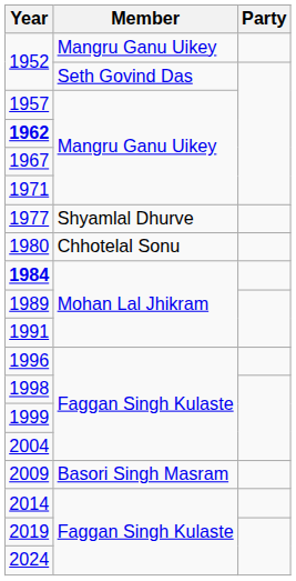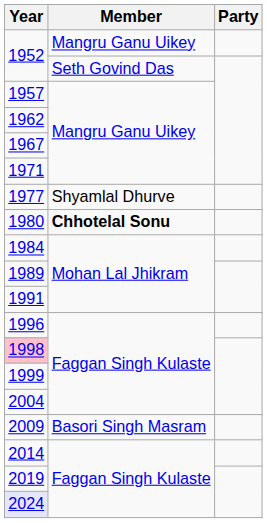1962 | Year: bold -> normal
1980 | Member: normal -> bold
1984 | Year: bold -> normal
1998 | Year: no background -> pink background
2024 | Year: no background -> lavender background
